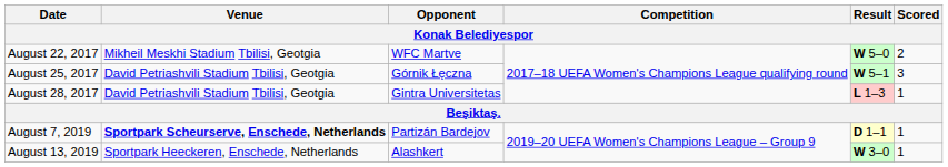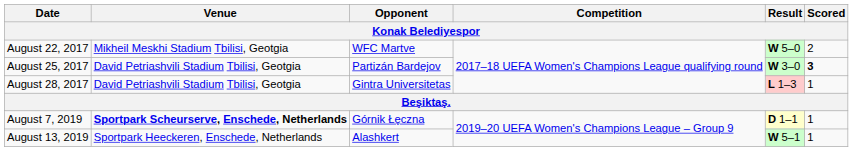August 25, 2017 | Opponent: Górnik Łęczna -> Partizán Bardejov
August 25, 2017 | Result: W 5–1 -> W 3–0
August 25, 2017 | Scored: normal -> bold
August 7, 2019 | Opponent: Partizán Bardejov -> Górnik Łęczna
August 13, 2019 | Result: W 3–0 -> W 5–1
